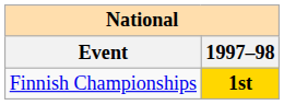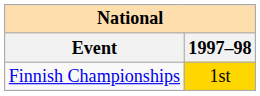Finnish Championships | 1997–98: bold -> normal
